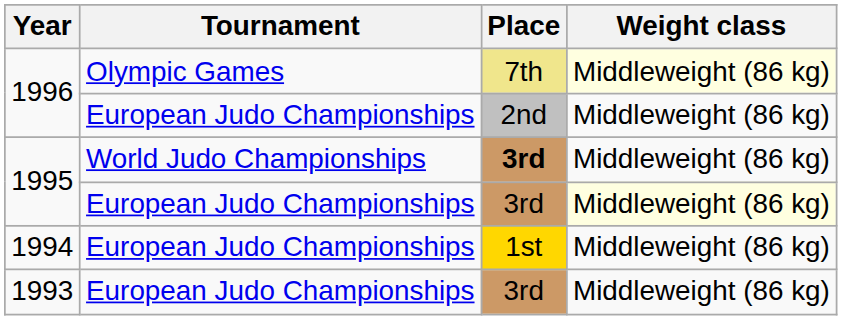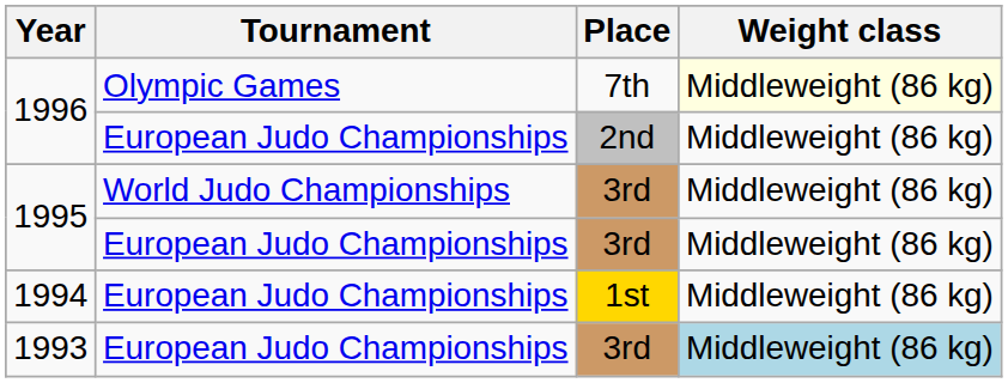1996 / Olympic Games | Place: khaki background -> no background
1995 / World Judo Championships | Place: bold -> normal
1995 / European Judo Championships | Weight class: lightyellow background -> no background
1993 | Weight class: no background -> lightblue background
